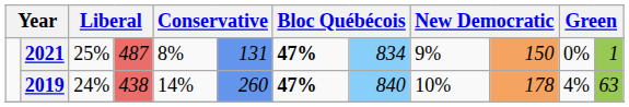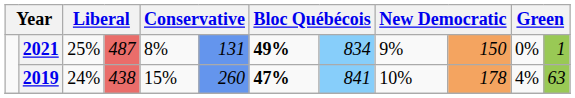2021 | column 7: 47% -> 49%
2019 | column 5: 14% -> 15%
2019 | column 8: 840 -> 841
